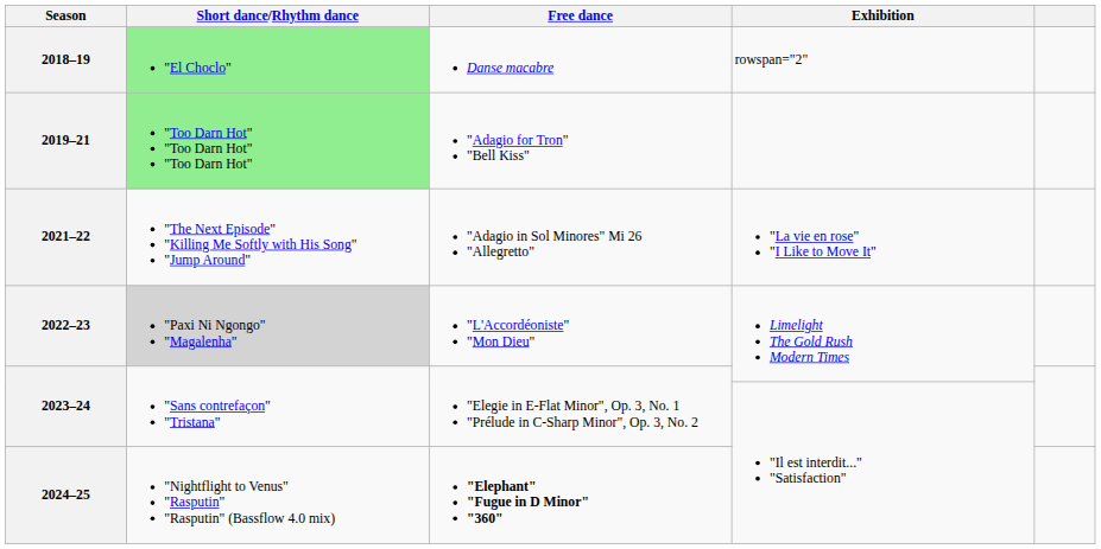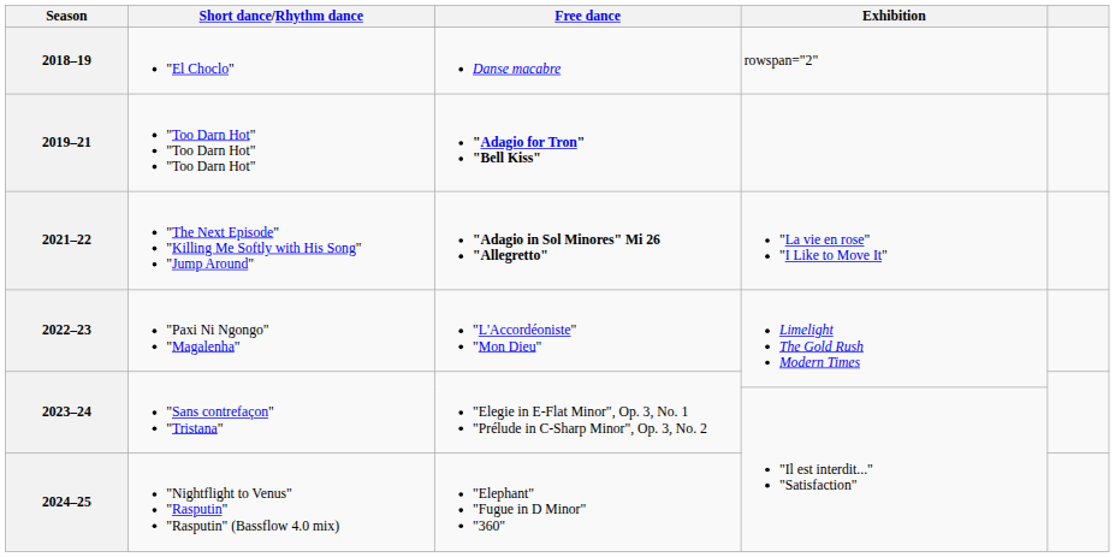2018–19 | Short dance/Rhythm dance: lightgreen background -> no background
2019–21 | Short dance/Rhythm dance: lightgreen background -> no background
2019–21 | Free dance: normal -> bold
2021–22 | Free dance: normal -> bold
2022–23 | Short dance/Rhythm dance: lightgrey background -> no background
2024–25 | Free dance: bold -> normal
